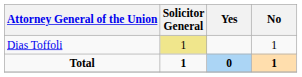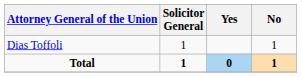Dias Toffoli | Solicitor General: khaki background -> no background
